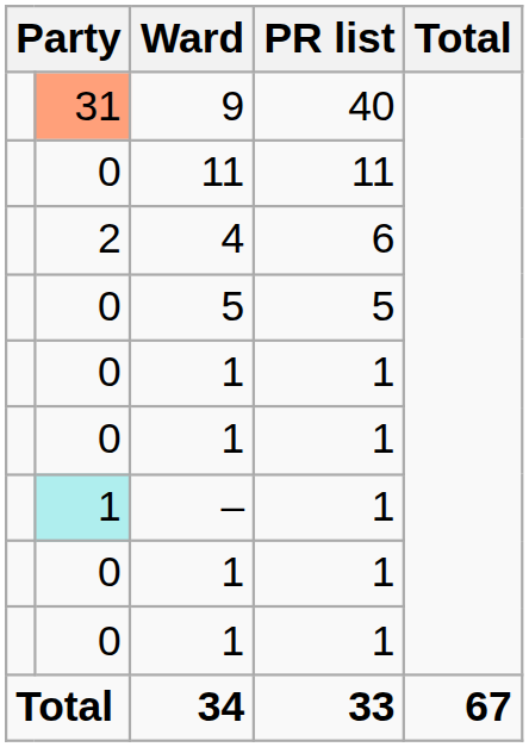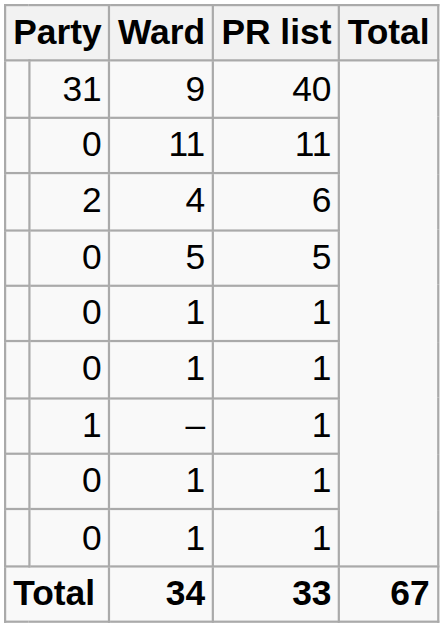9 | column 2: lightsalmon background -> no background
– | column 2: paleturquoise background -> no background
